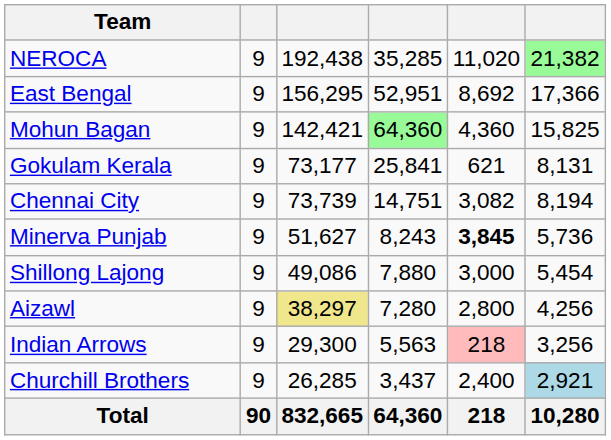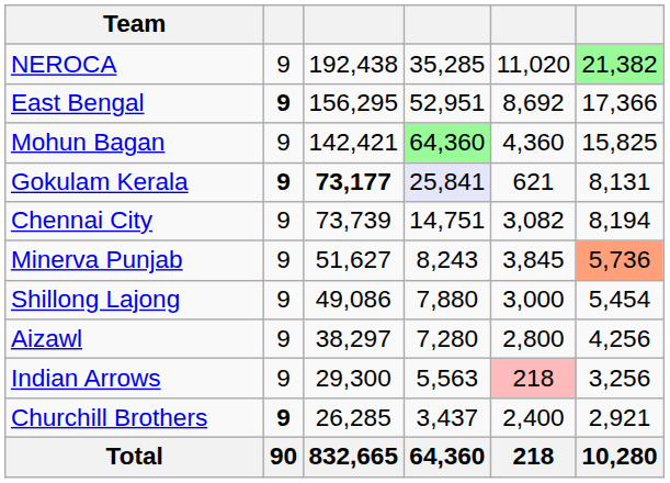East Bengal | column 2: normal -> bold
Gokulam Kerala | column 2: normal -> bold
Gokulam Kerala | column 3: normal -> bold
Gokulam Kerala | column 4: no background -> lavender background
Minerva Punjab | column 5: bold -> normal
Minerva Punjab | column 6: no background -> lightsalmon background
Aizawl | column 3: khaki background -> no background
Churchill Brothers | column 2: normal -> bold
Churchill Brothers | column 6: lightblue background -> no background
